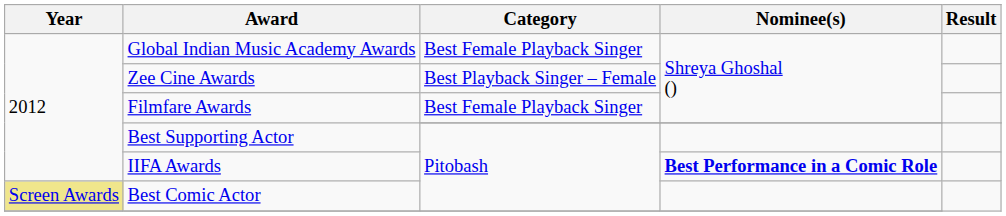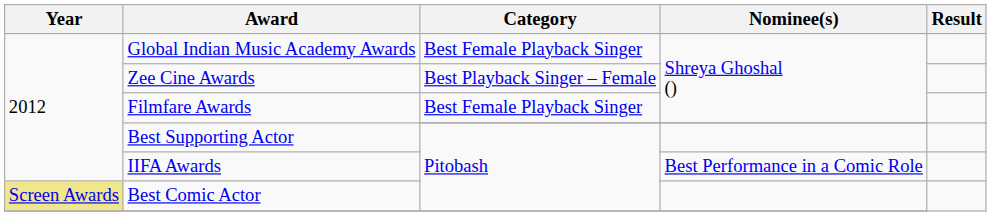IIFA Awards | Nominee(s): bold -> normal
